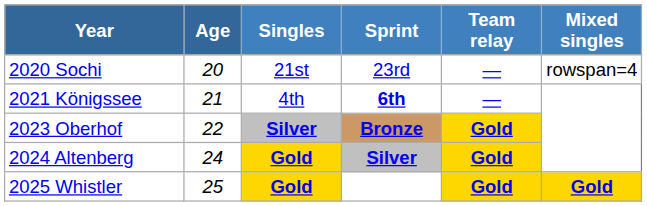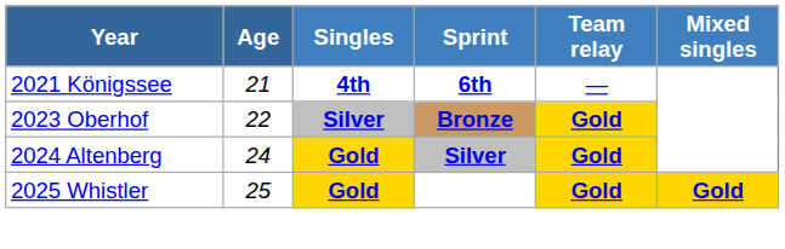- row: 2020 Sochi | 20 | 21st | 23rd | — | rowspan=4
2021 Königssee | Singles: normal -> bold
